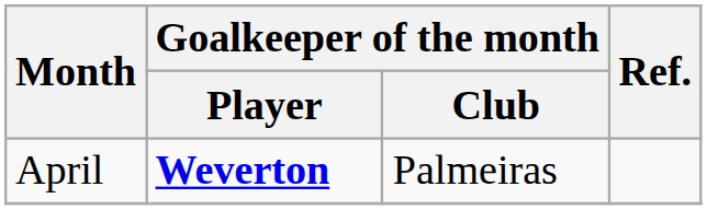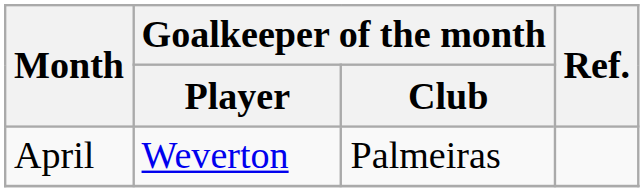April | Goalkeeper of the month / Player: bold -> normal
